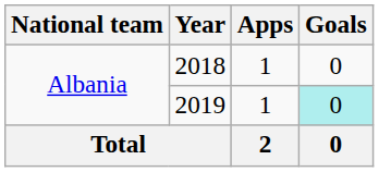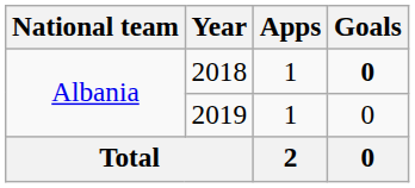2018 | Goals: normal -> bold
2019 | Goals: paleturquoise background -> no background
